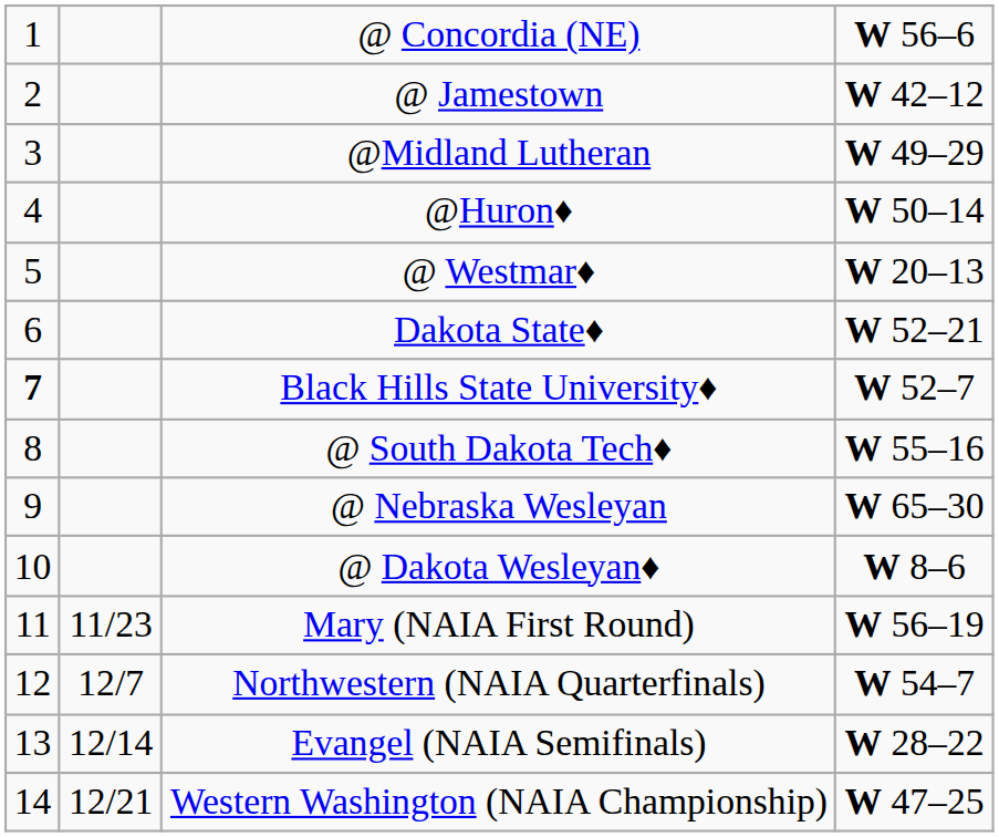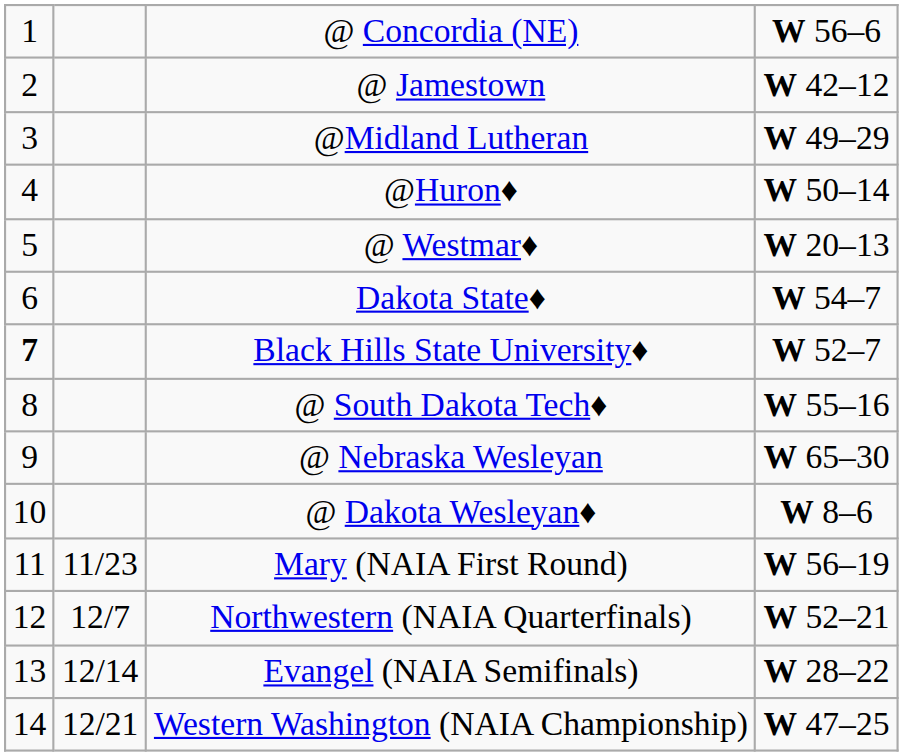Dakota State♦ | column 4: W 52–21 -> W 54–7
Northwestern (NAIA Quarterfinals) | column 4: W 54–7 -> W 52–21
